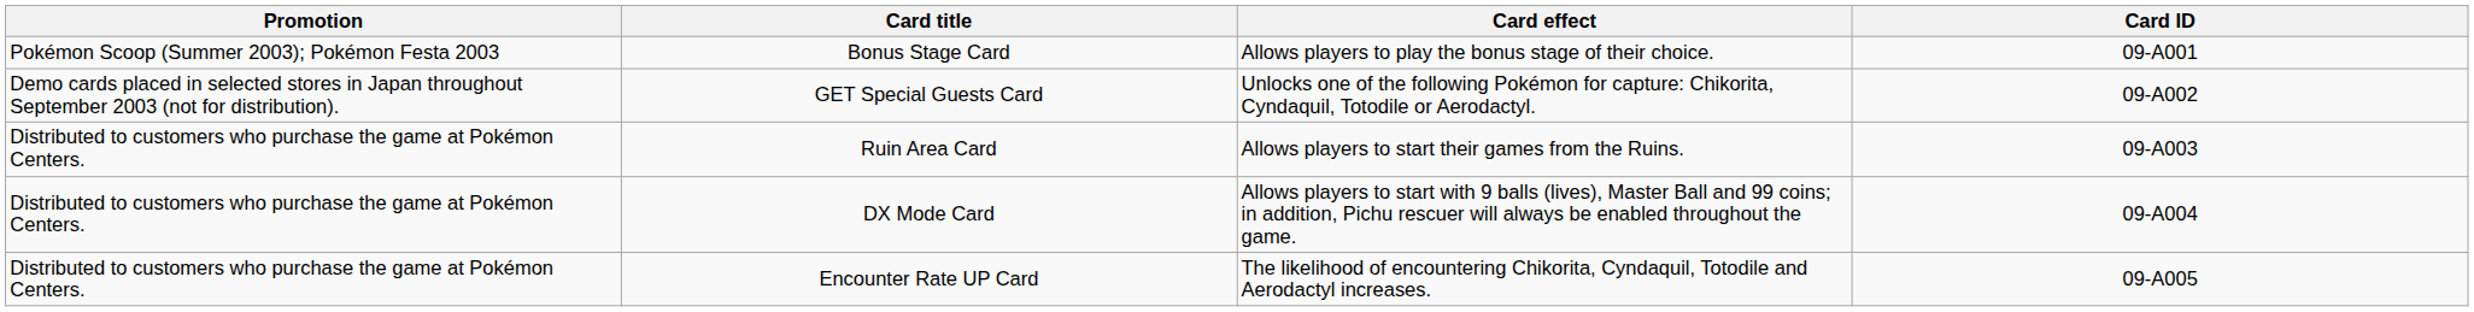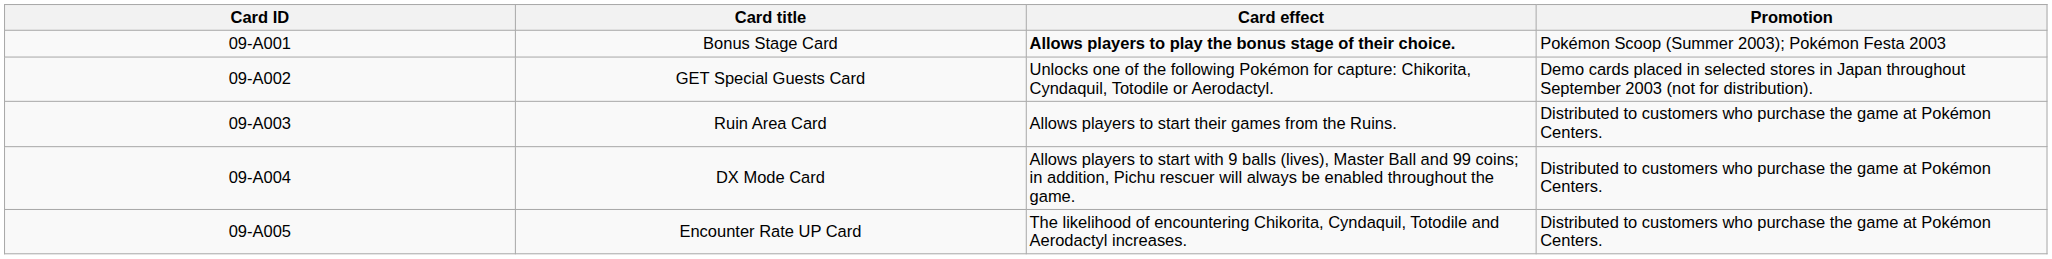columns swapped: Card ID <-> Promotion
Bonus Stage Card | Card effect: normal -> bold
